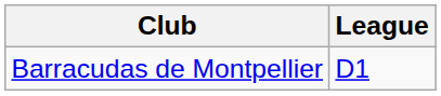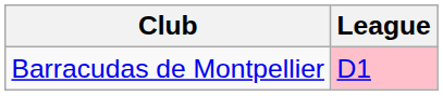Barracudas de Montpellier | League: no background -> pink background
